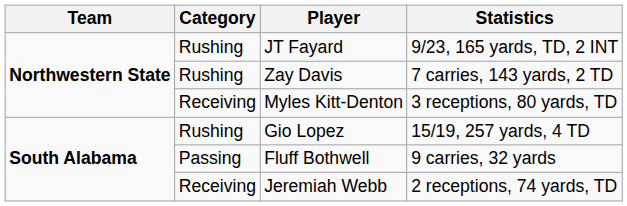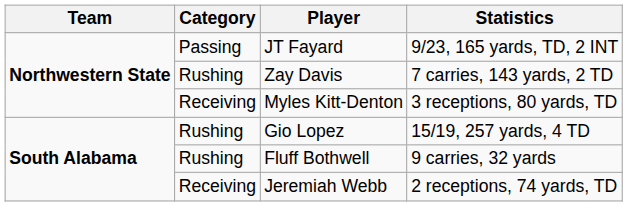JT Fayard | Category: Rushing -> Passing
Fluff Bothwell | Category: Passing -> Rushing
